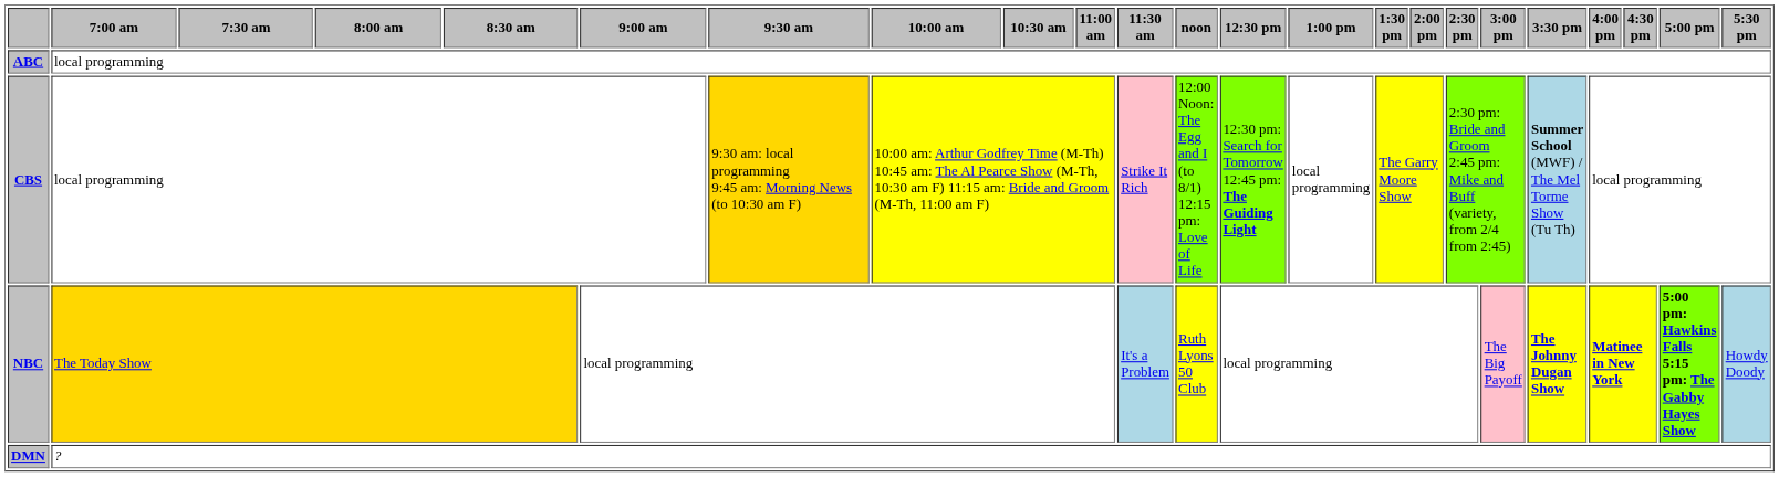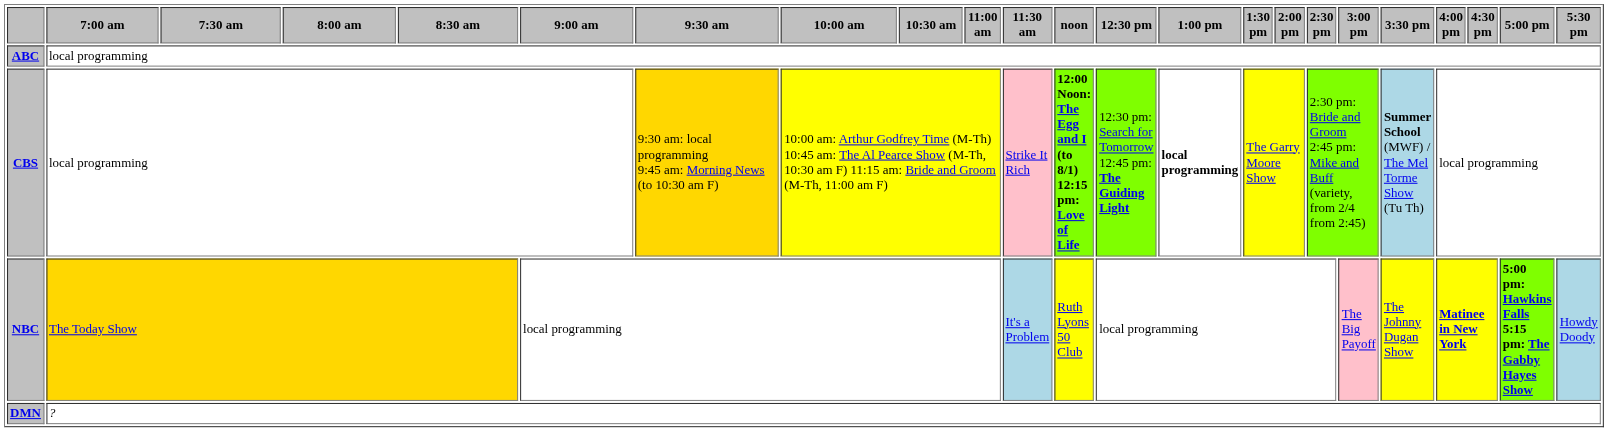CBS | noon: normal -> bold
CBS | 1:00 pm: normal -> bold
NBC | 3:30 pm: bold -> normal
